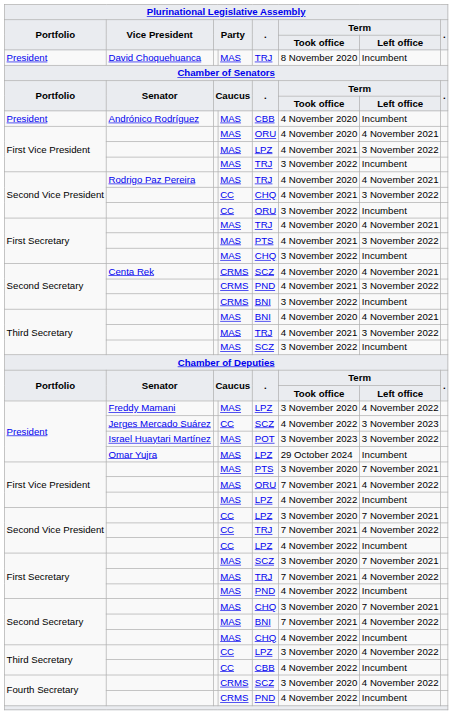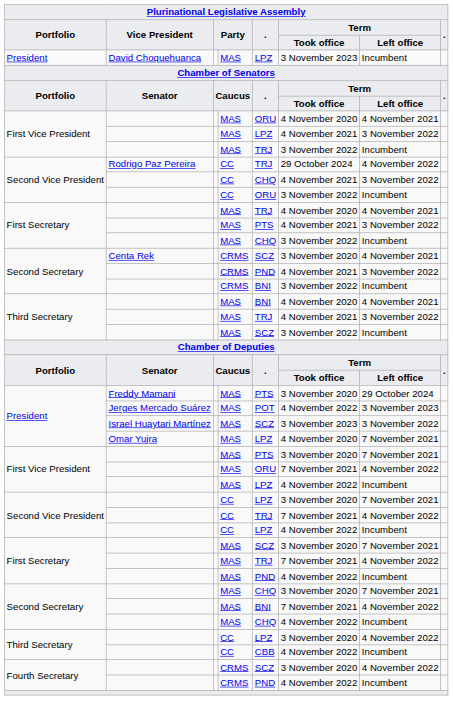David Choquehuanca | column 5: TRJ -> LPZ
David Choquehuanca | Term / Took office: 8 November 2020 -> 3 November 2023
- row: President | Andrónico Rodríguez | MAS | CBB | 4 November 2020 | Incumbent
Rodrigo Paz Pereira | column 4: MAS -> CC
Rodrigo Paz Pereira | Term / Took office: 4 November 2020 -> 29 October 2024
Rodrigo Paz Pereira | Term / Left office: 4 November 2021 -> 4 November 2022
Centa Rek | Term / Took office: 4 November 2020 -> 3 November 2020
Freddy Mamani | column 5: LPZ -> PTS
Freddy Mamani | Term / Left office: 4 November 2022 -> 29 October 2024
Jerges Mercado Suárez | column 4: CC -> MAS
Jerges Mercado Suárez | column 5: SCZ -> POT
Israel Huaytari Martínez | column 5: POT -> SCZ
Omar Yujra | Term / Took office: 29 October 2024 -> 4 November 2020
Omar Yujra | Term / Left office: Incumbent -> 7 November 2021
